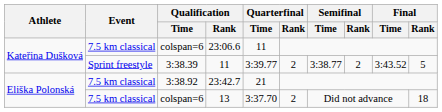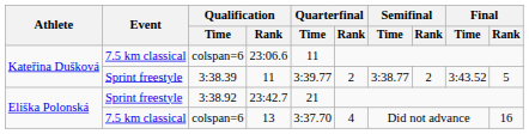23:42.7 | Event: 7.5 km classical -> Sprint freestyle
13 | Quarterfinal / Rank: 2 -> 4
13 | Final / Rank: 18 -> 16
